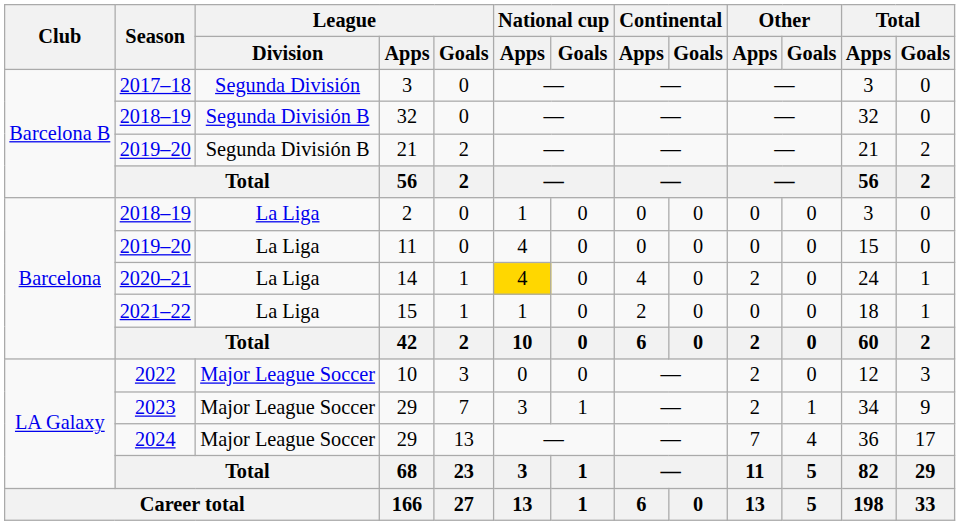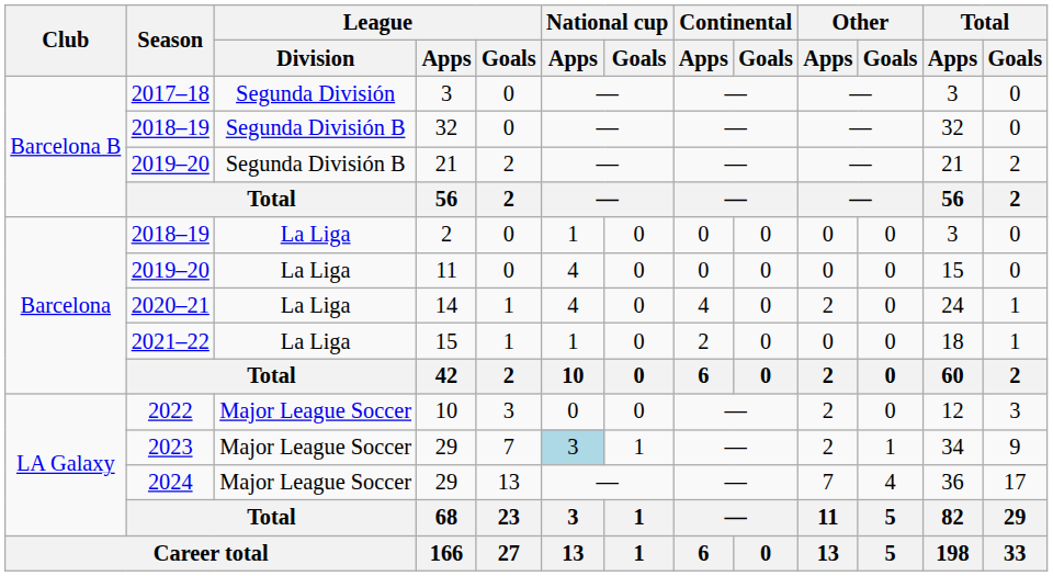14 | National cup / Apps: gold background -> no background
2023 / 29 | National cup / Apps: no background -> lightblue background
